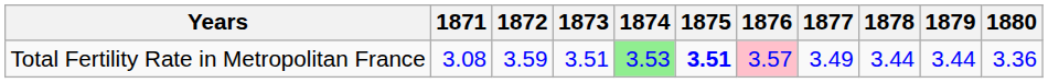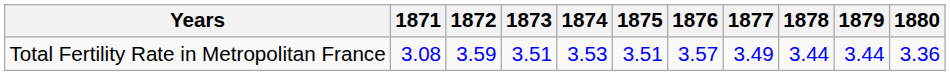row 2 | 1874: lightgreen background -> no background
row 2 | 1875: bold -> normal
row 2 | 1876: pink background -> no background
